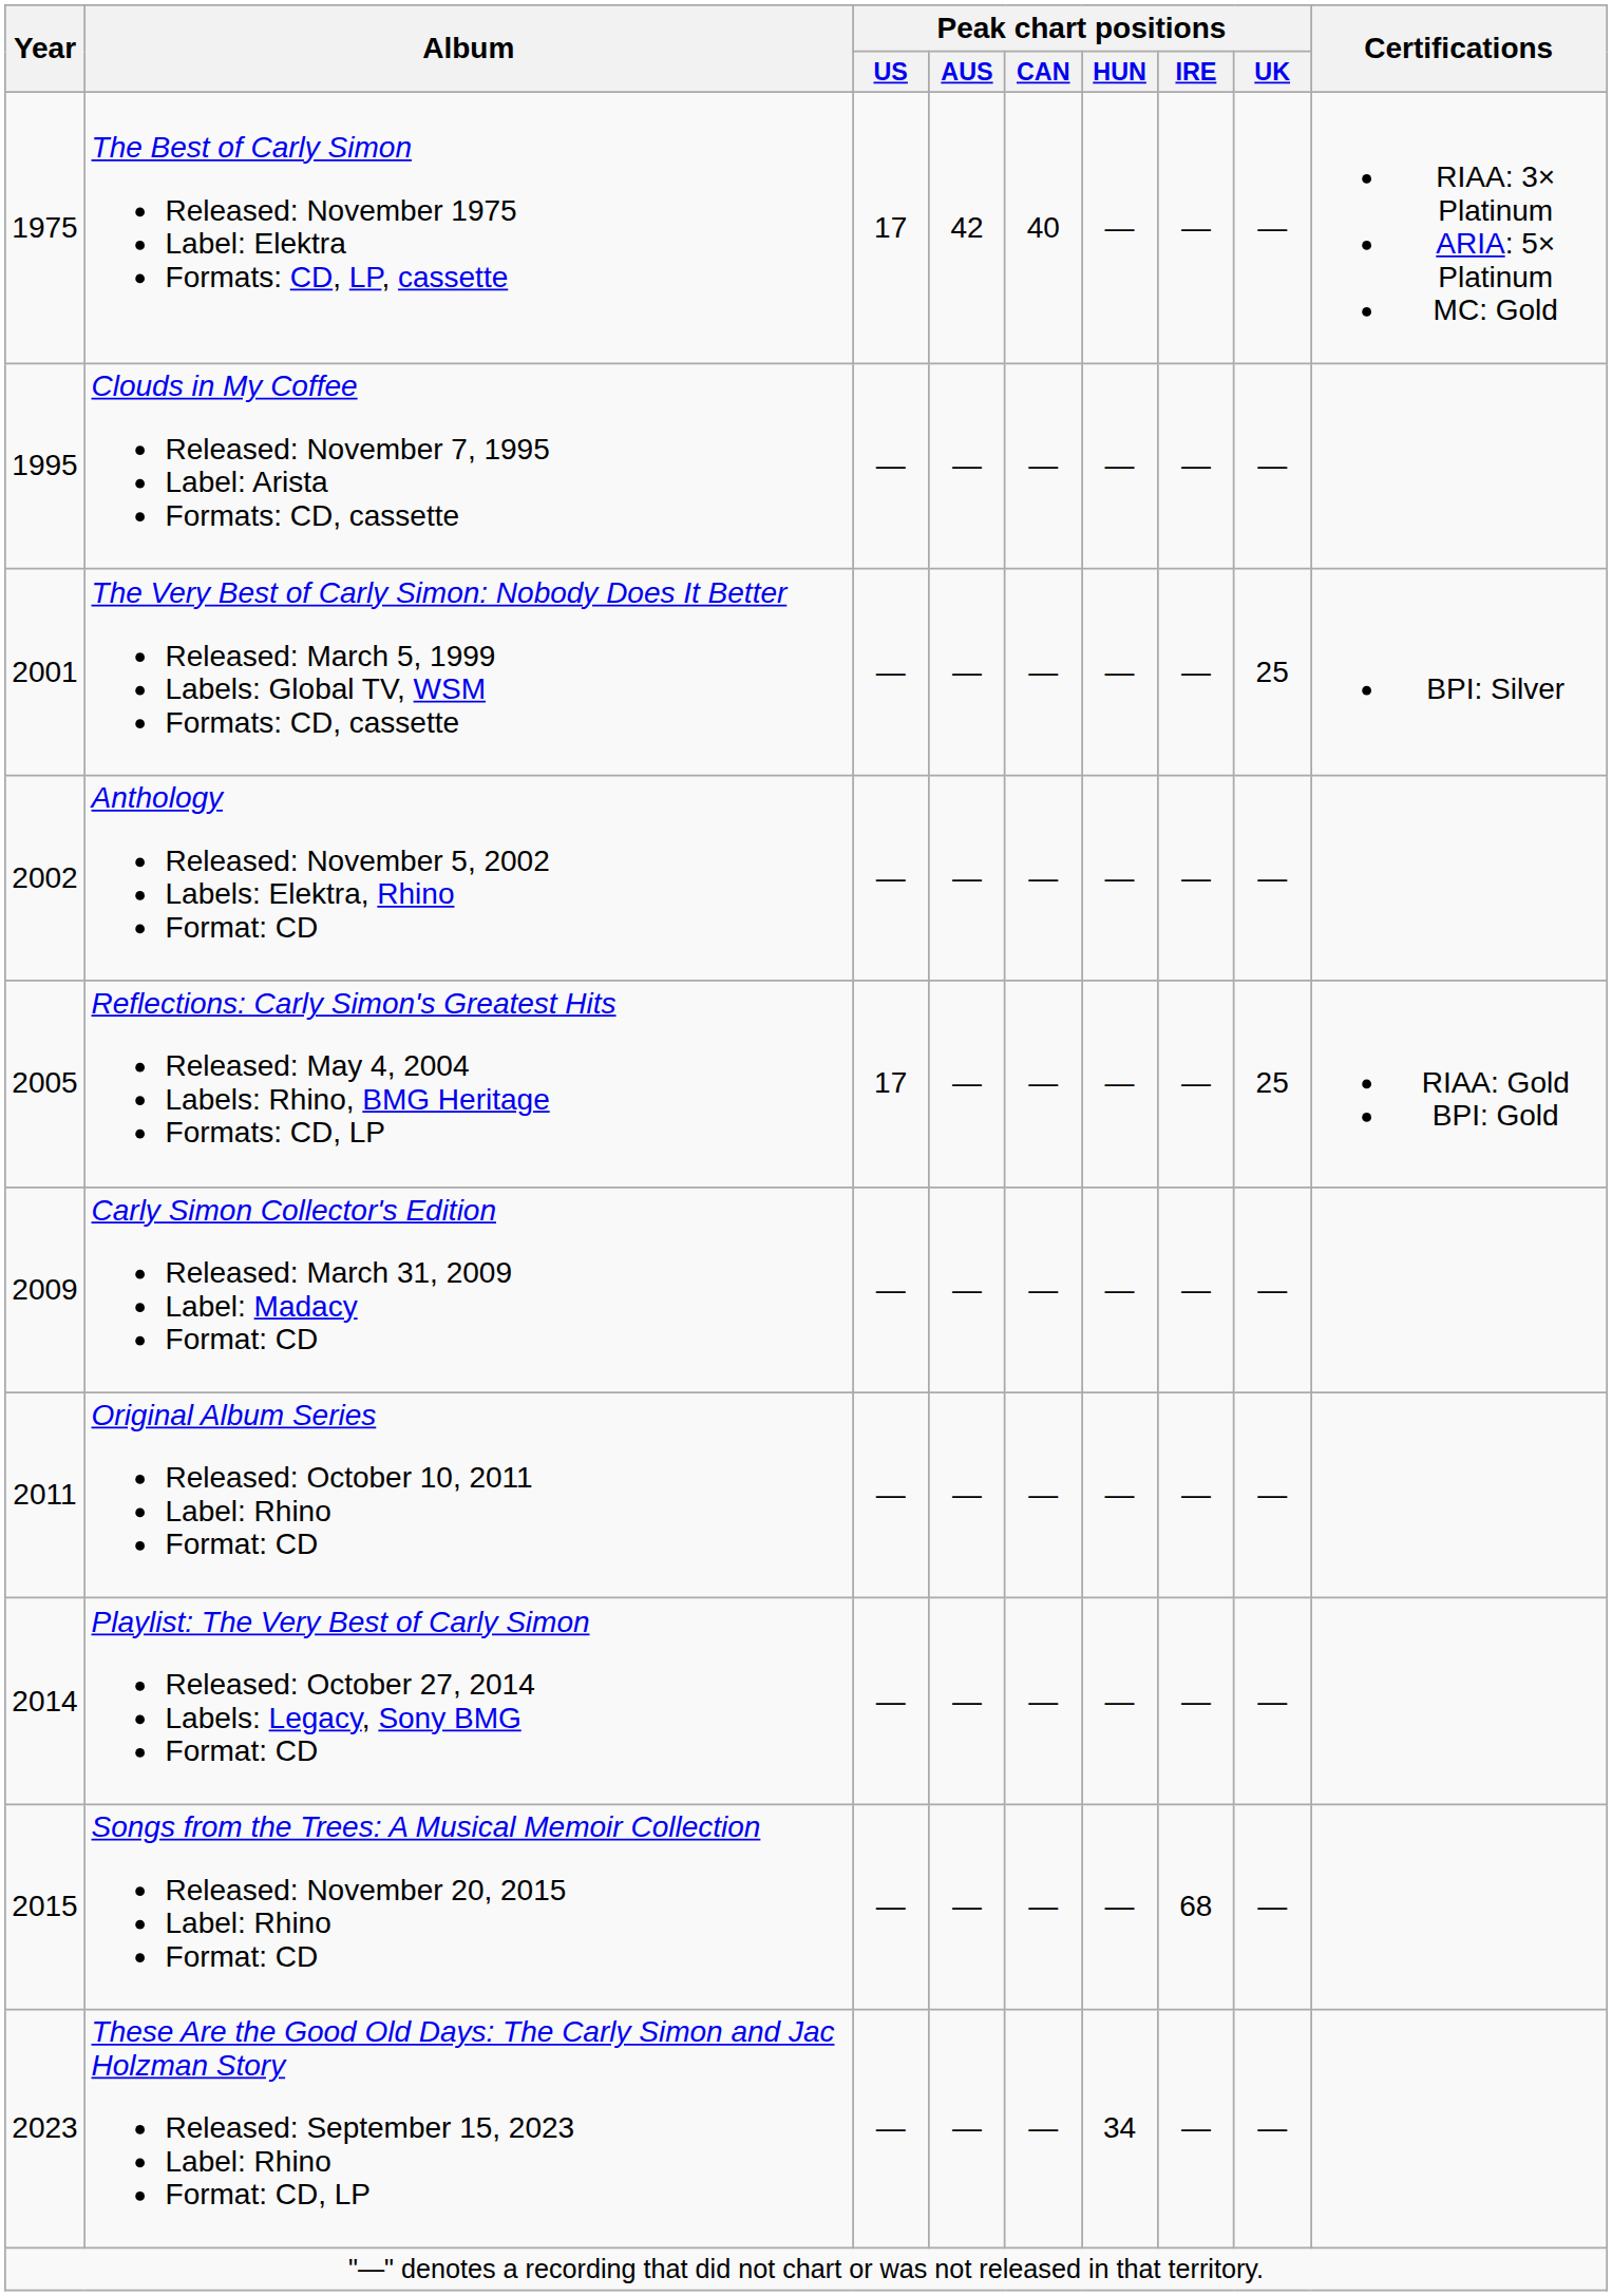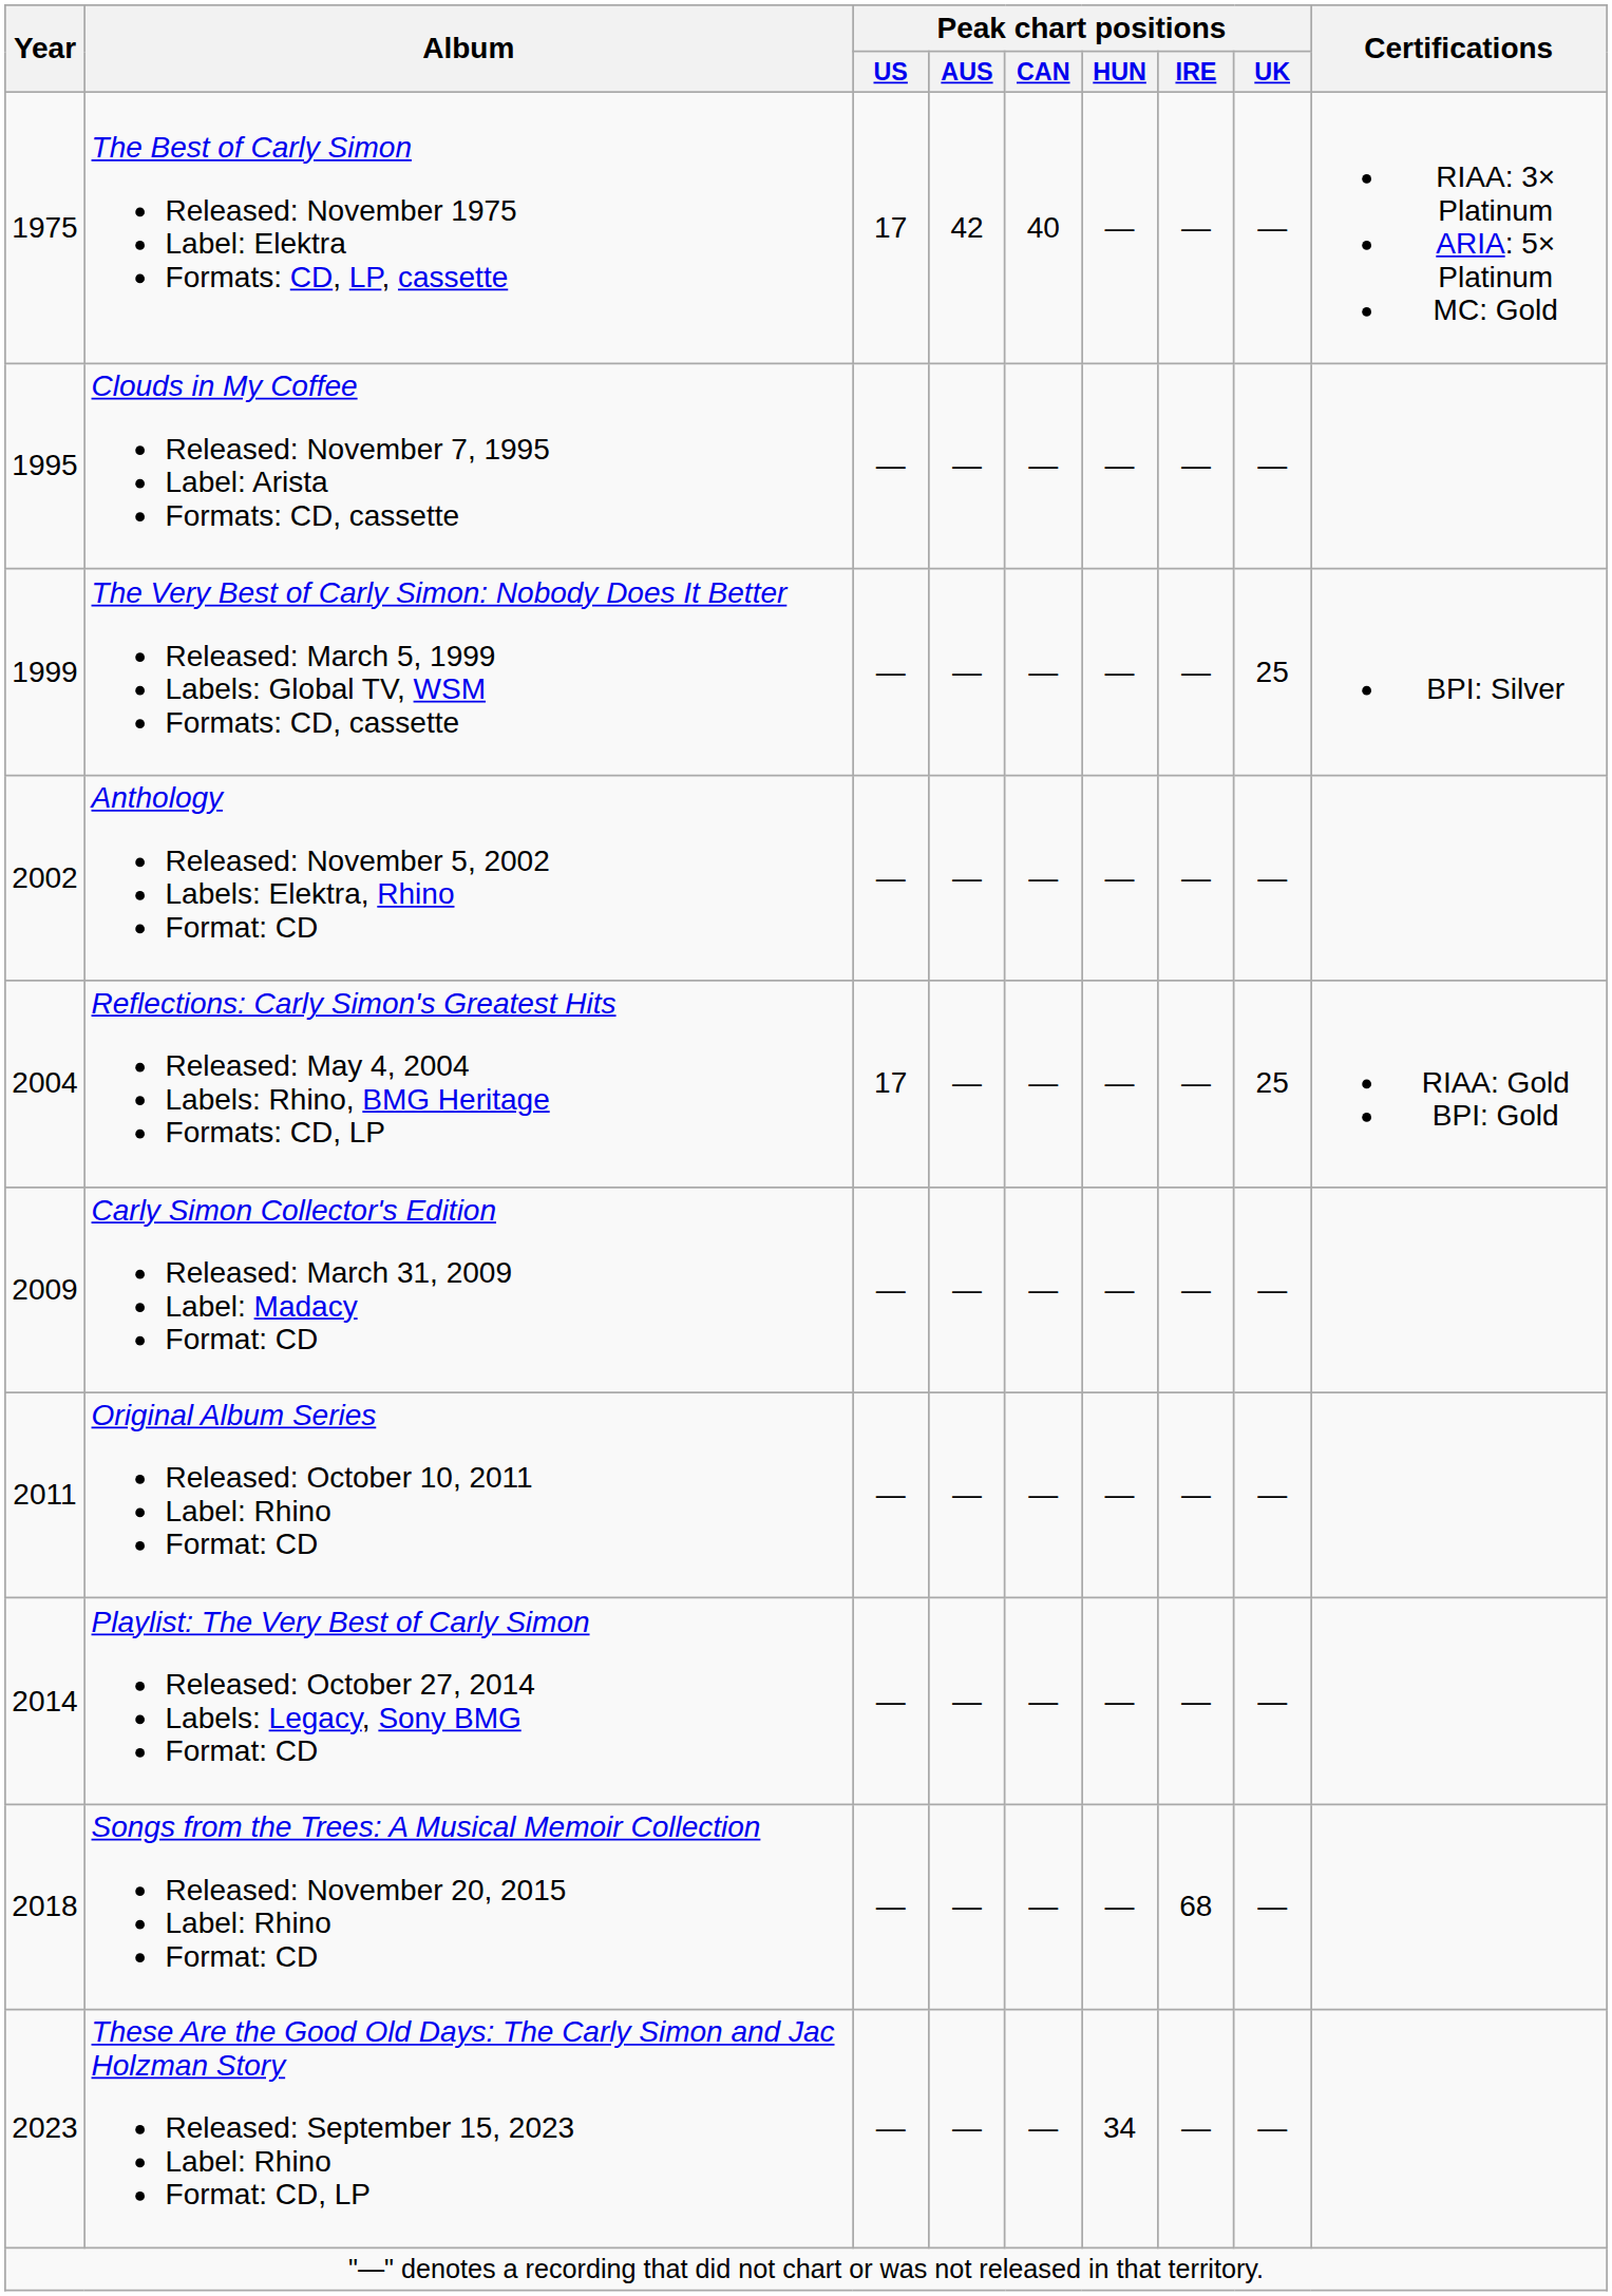row 5 | Year: 2001 -> 1999
row 7 | Year: 2005 -> 2004
row 11 | Year: 2015 -> 2018
